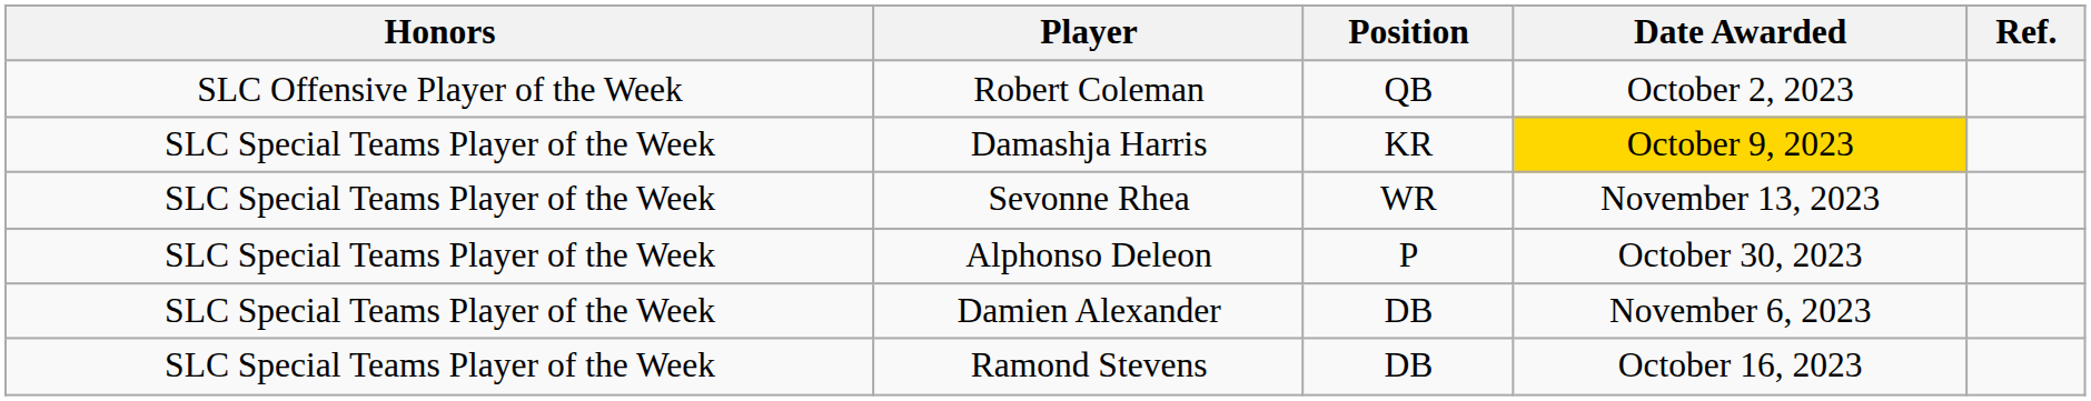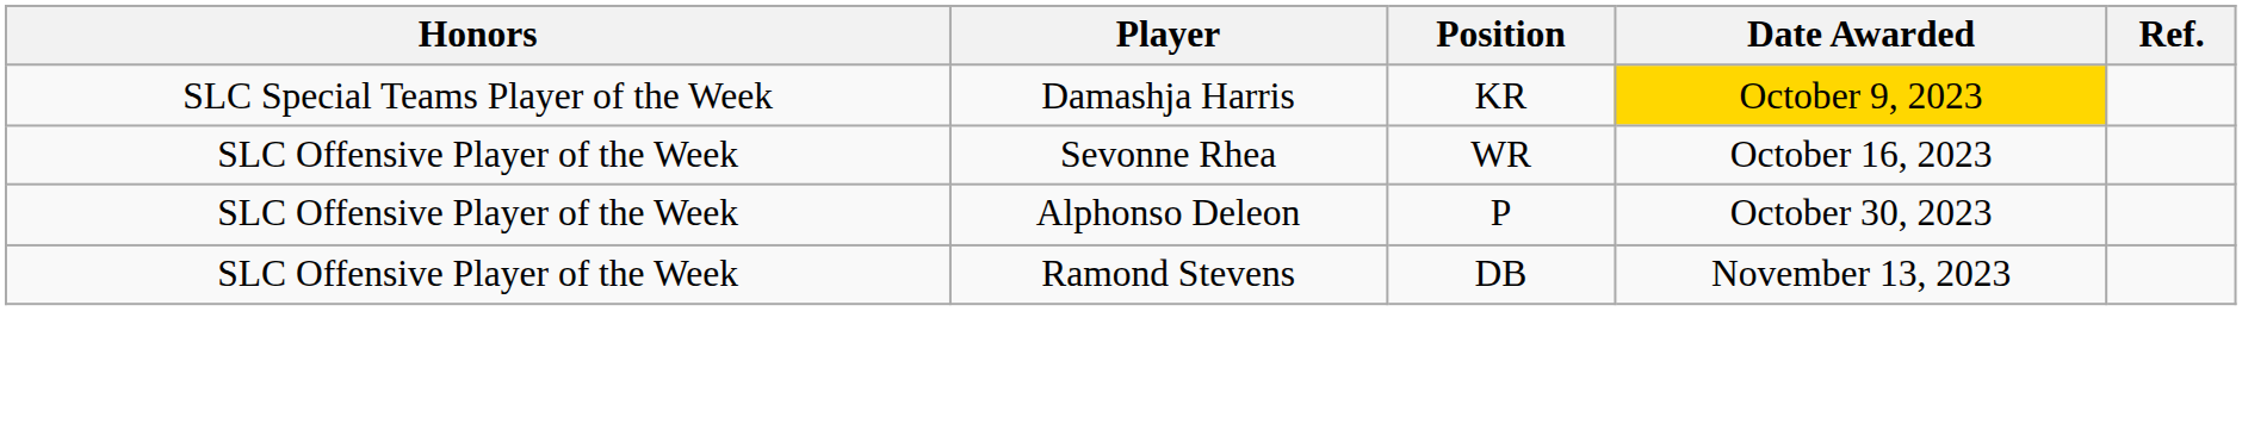- row: SLC Offensive Player of the Week | Robert Coleman | QB | October 2, 2023
Sevonne Rhea | Honors: SLC Special Teams Player of the Week -> SLC Offensive Player of the Week
Sevonne Rhea | Date Awarded: November 13, 2023 -> October 16, 2023
Alphonso Deleon | Honors: SLC Special Teams Player of the Week -> SLC Offensive Player of the Week
- row: SLC Special Teams Player of the Week | Damien Alexander | DB | November 6, 2023
Ramond Stevens | Honors: SLC Special Teams Player of the Week -> SLC Offensive Player of the Week
Ramond Stevens | Date Awarded: October 16, 2023 -> November 13, 2023
